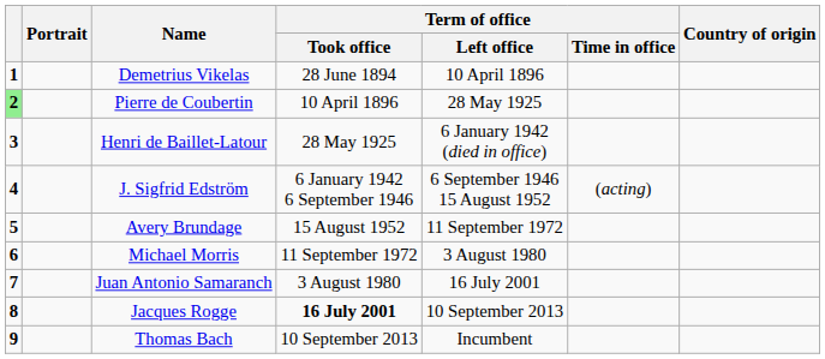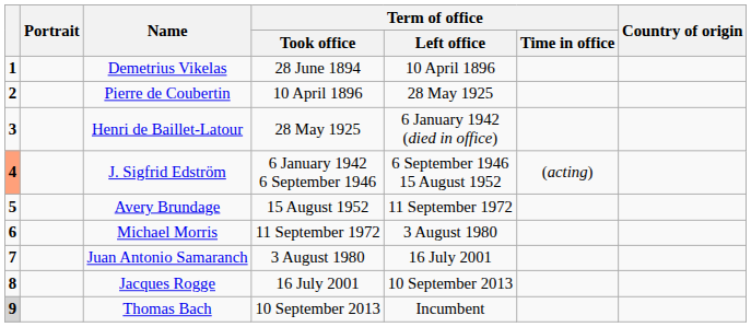Pierre de Coubertin | column 1: lightgreen background -> no background
J. Sigfrid Edström | column 1: no background -> lightsalmon background
Jacques Rogge | Term of office / Took office: bold -> normal
Thomas Bach | column 1: no background -> lightgrey background
